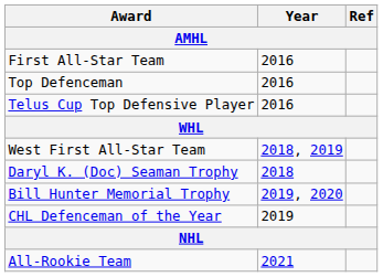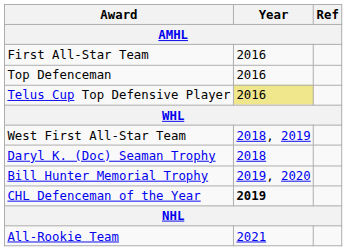Telus Cup Top Defensive Player | Year: no background -> khaki background
CHL Defenceman of the Year | Year: normal -> bold
